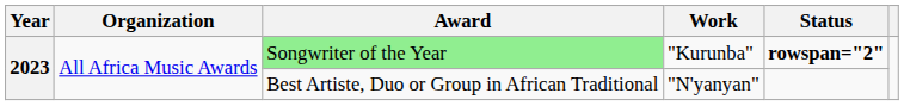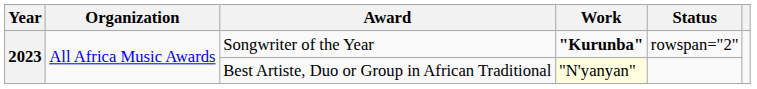row 2 | Award: lightgreen background -> no background
row 2 | Work: normal -> bold
row 2 | Status: bold -> normal
row 3 | Work: no background -> lightyellow background
